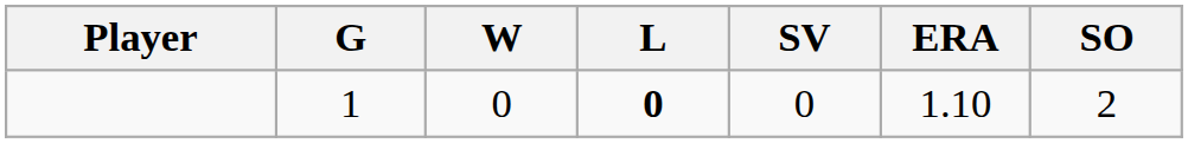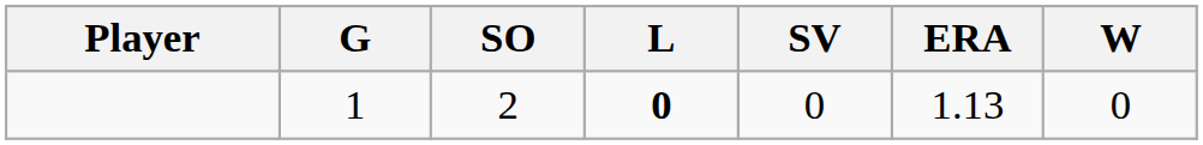columns swapped: W <-> SO
row 2 | ERA: 1.10 -> 1.13
